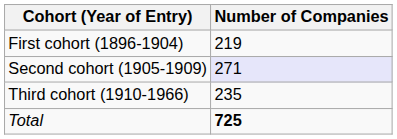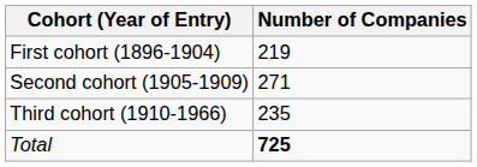Second cohort (1905-1909) | Number of Companies: lavender background -> no background
